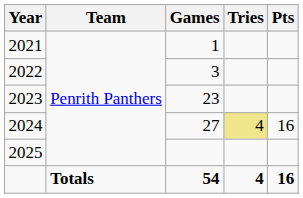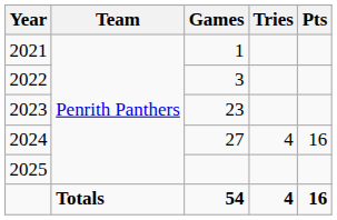2024 | Tries: khaki background -> no background
